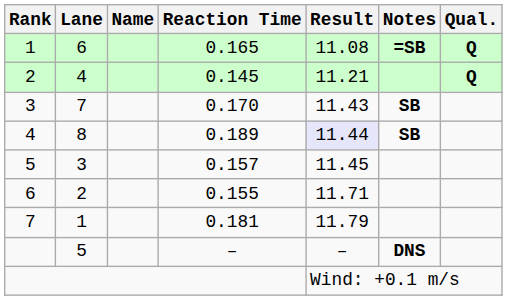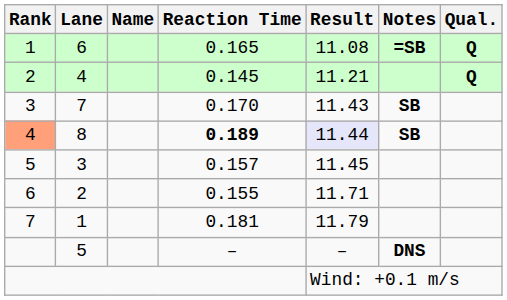8 | Rank: no background -> lightsalmon background
8 | Reaction Time: normal -> bold
